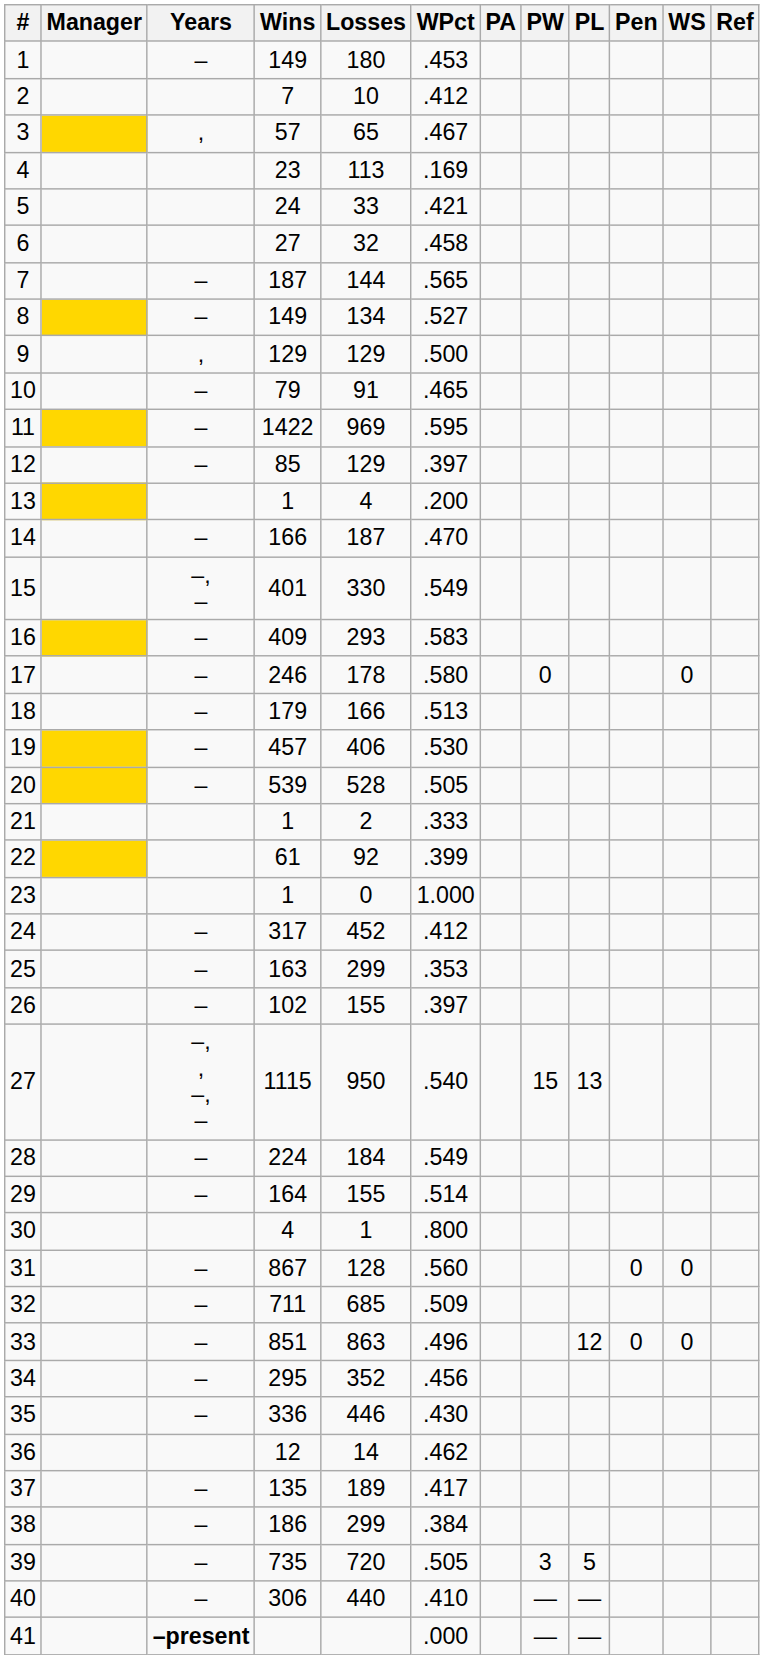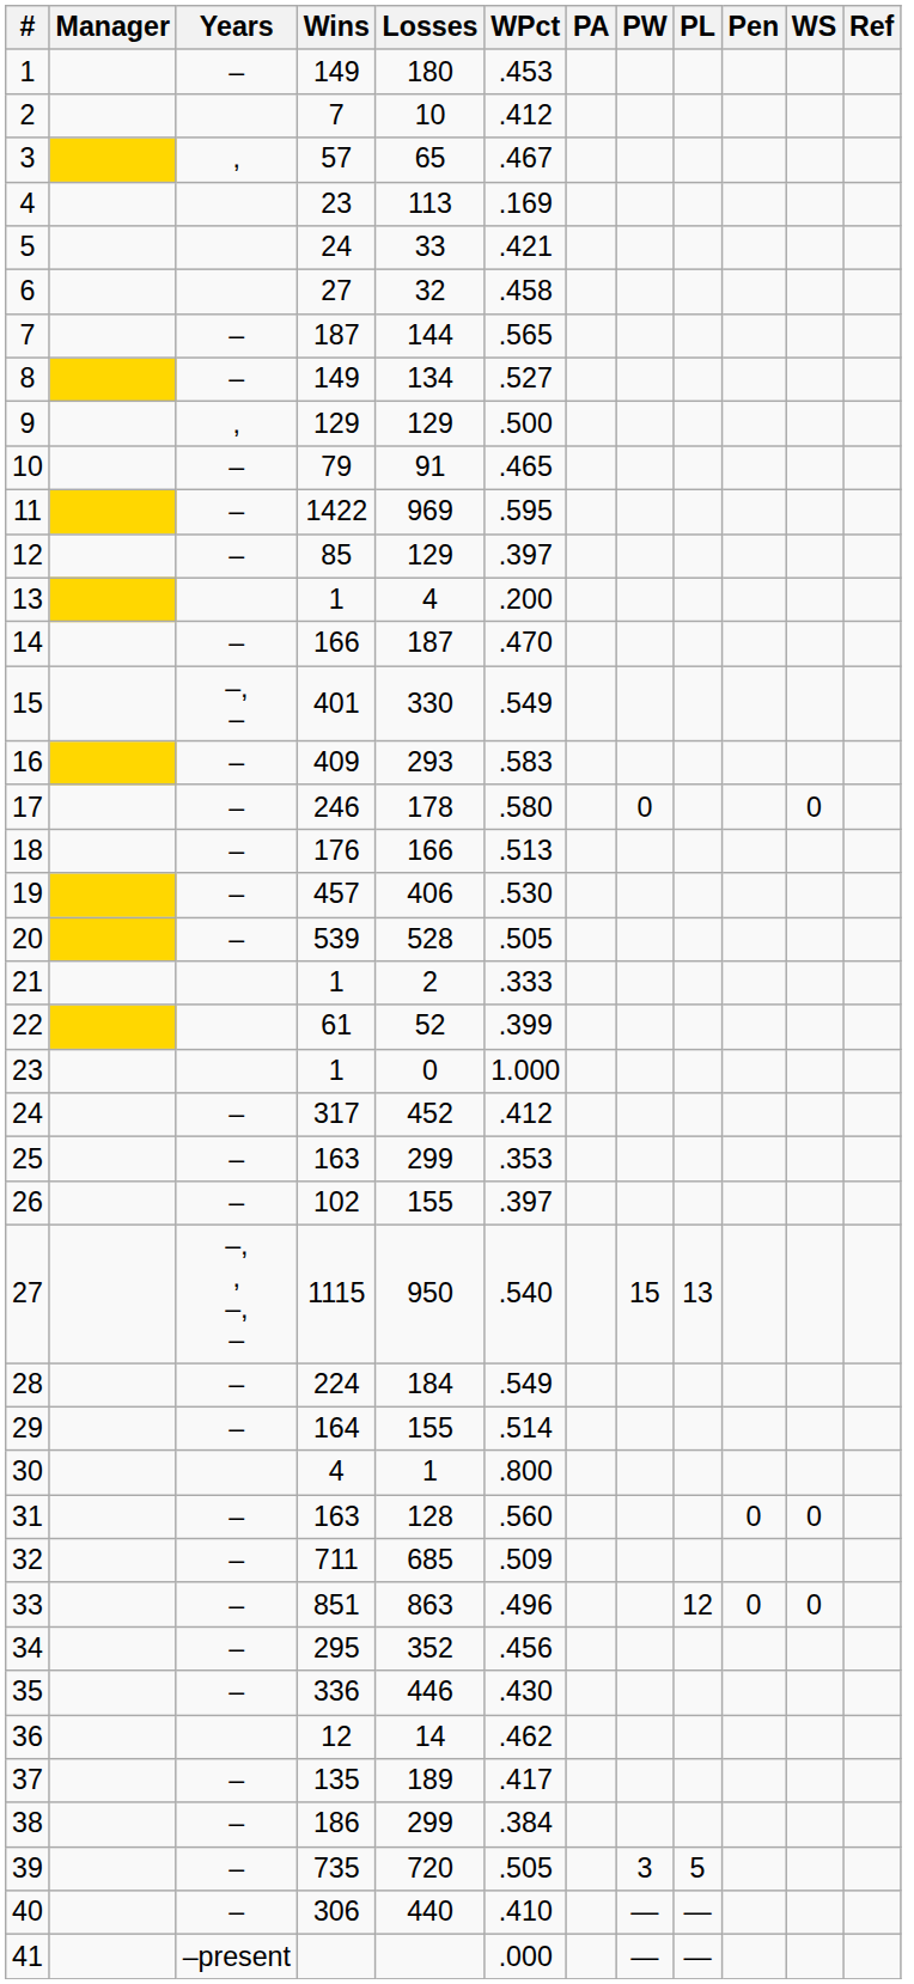18 | Wins: 179 -> 176
22 | Losses: 92 -> 52
31 | Wins: 867 -> 163
41 | Years: bold -> normal
